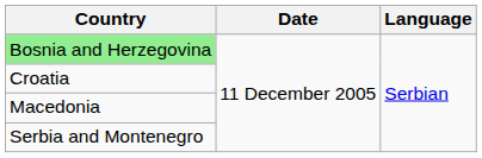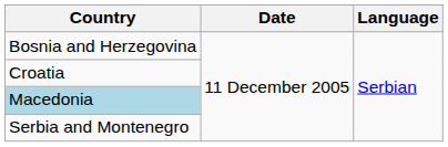Bosnia and Herzegovina | Country: lightgreen background -> no background
Macedonia | Country: no background -> lightblue background
